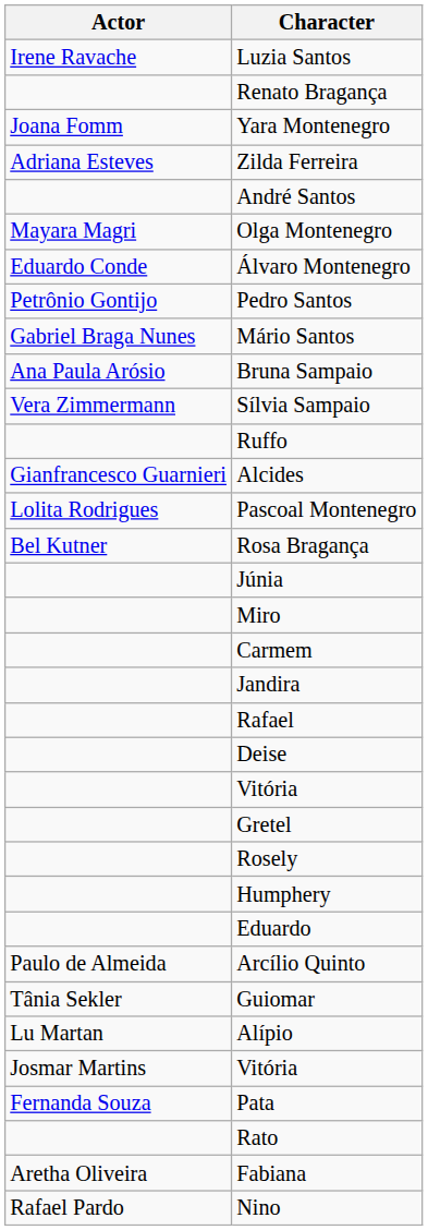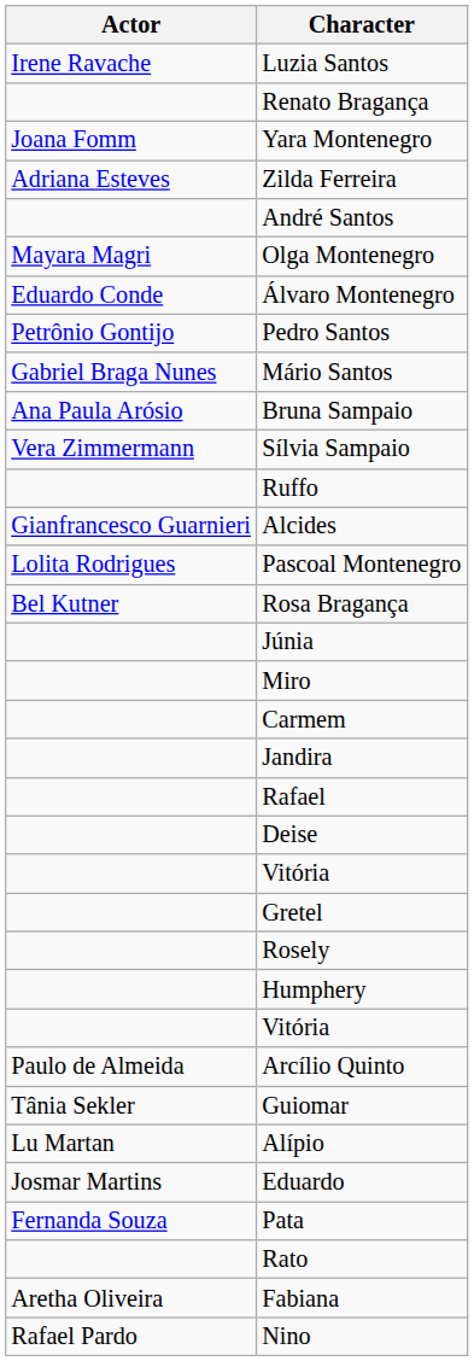row 27 | Character: Eduardo -> Vitória
row 31 | Character: Vitória -> Eduardo
